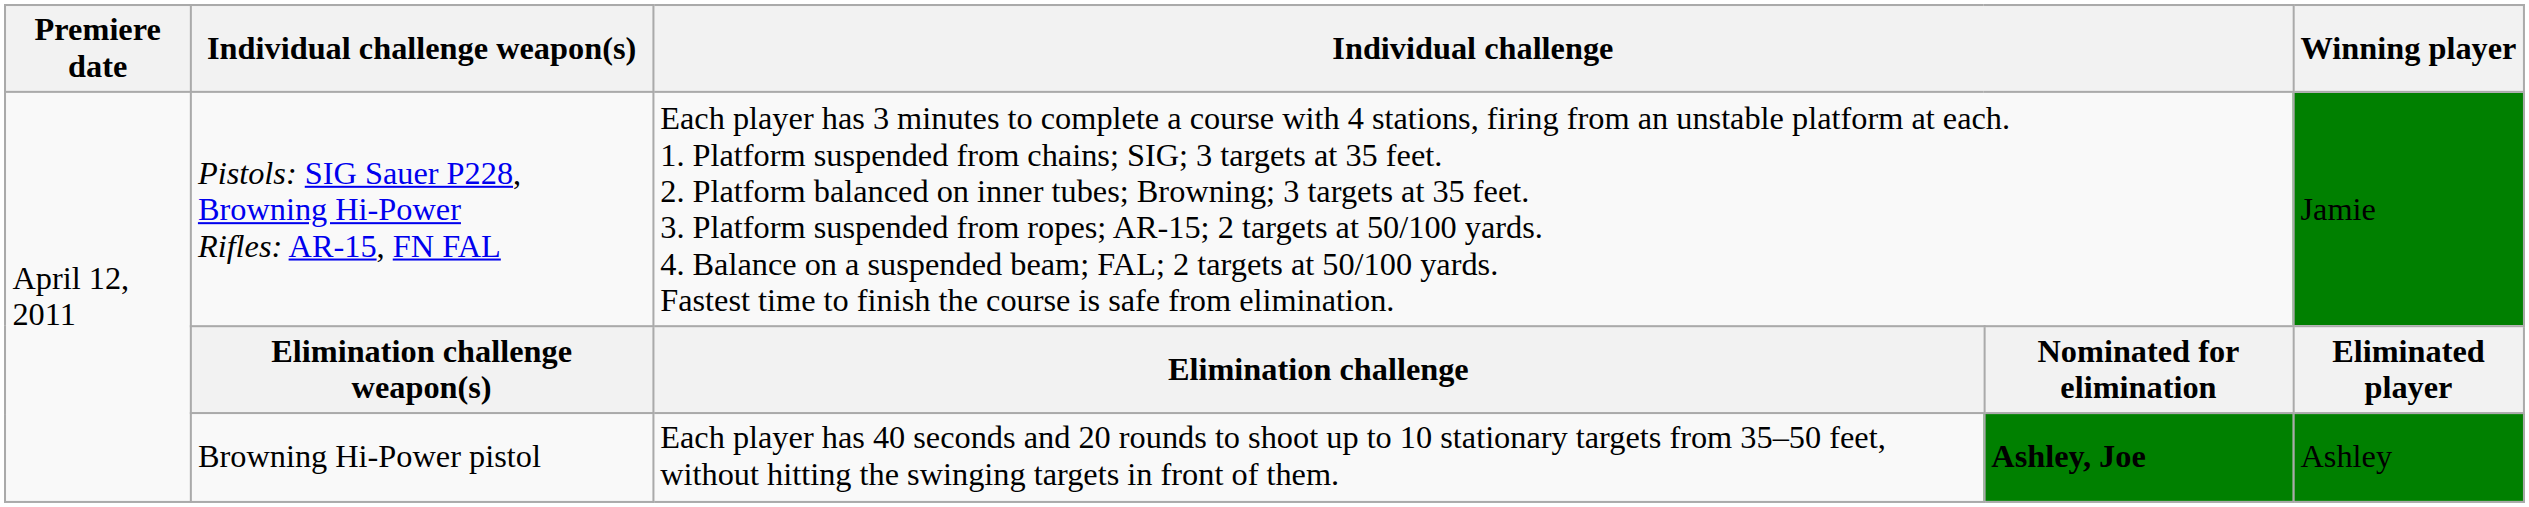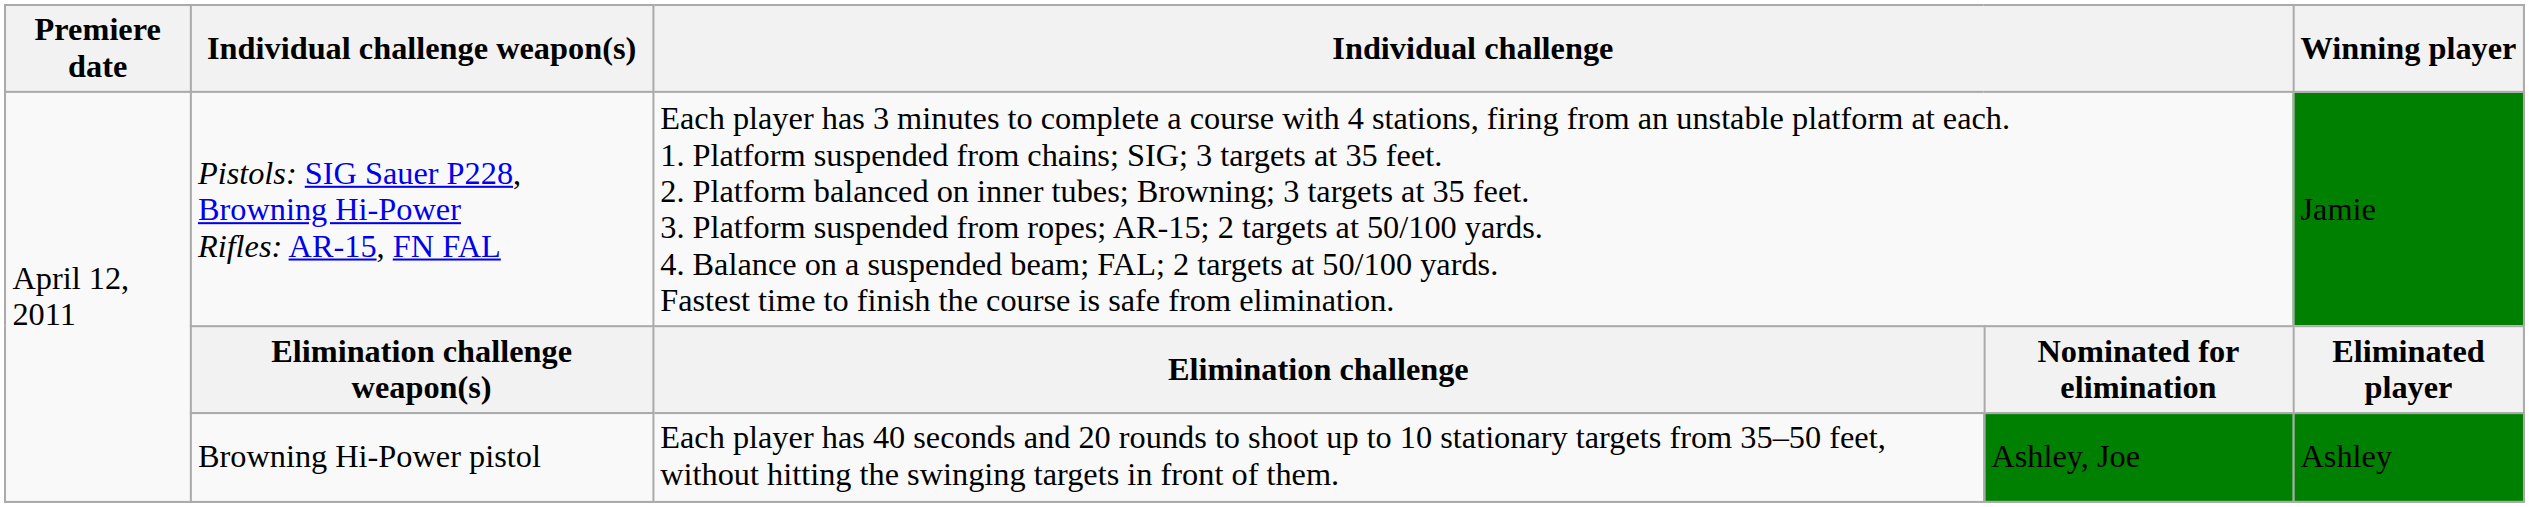Browning Hi-Power pistol | column 4: bold -> normal
